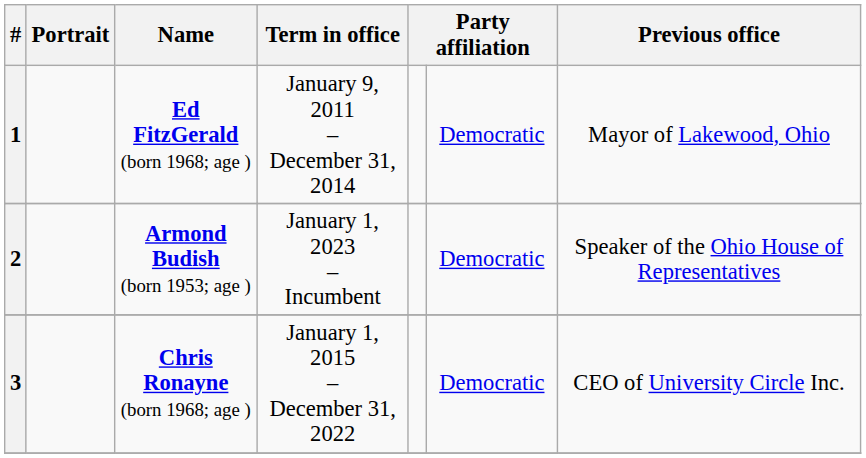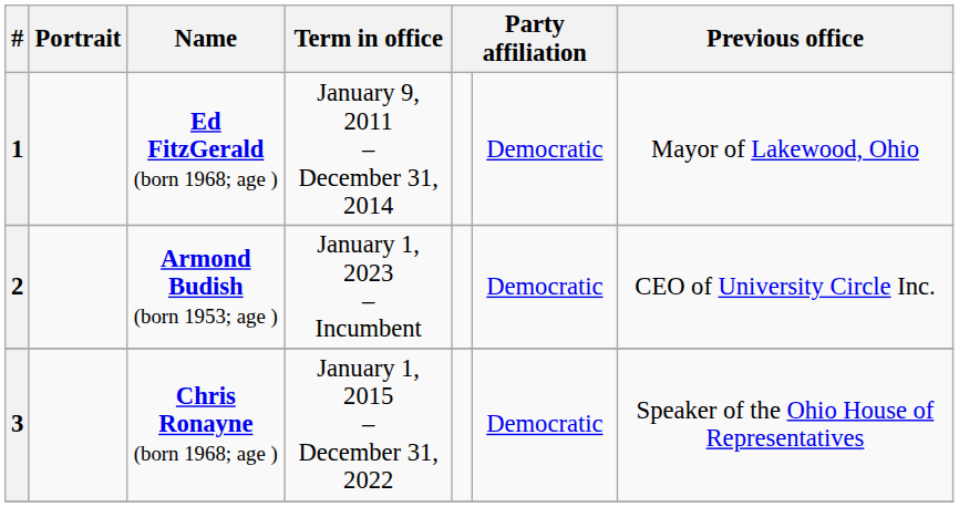2 | Previous office: Speaker of the Ohio House of Representatives -> CEO of University Circle Inc.
3 | Previous office: CEO of University Circle Inc. -> Speaker of the Ohio House of Representatives
